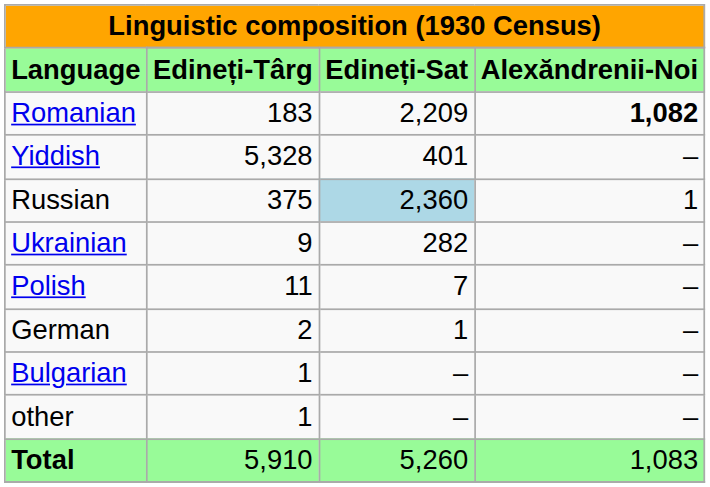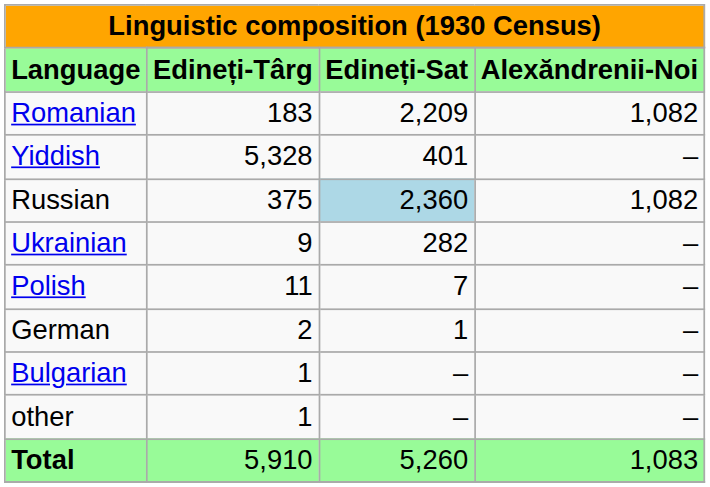Romanian | column 4: bold -> normal
Russian | column 4: 1 -> 1,082
